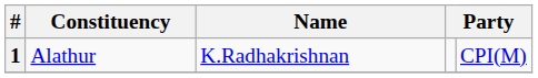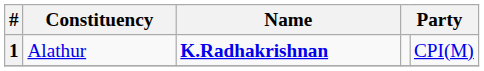1 | Name: normal -> bold
